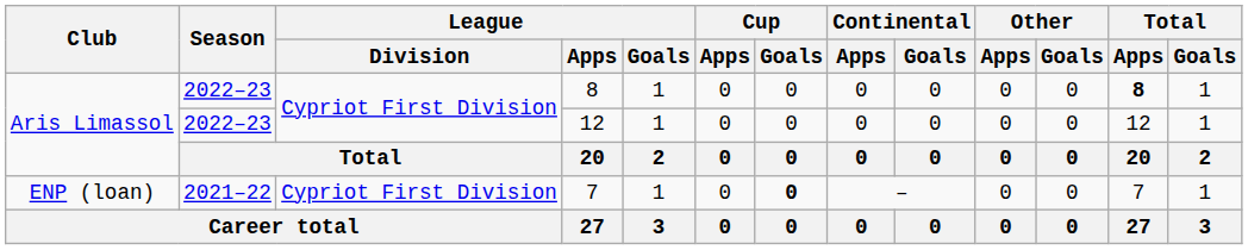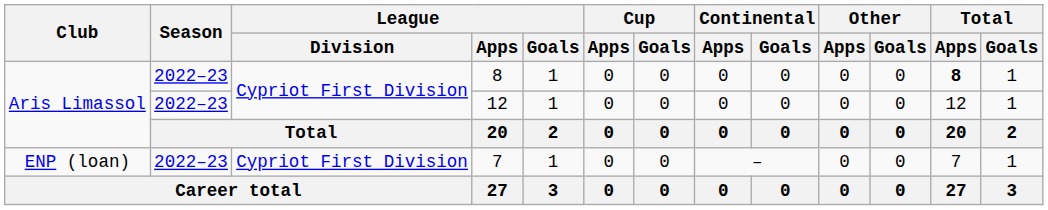row 6 | Season: 2021–22 -> 2022–23
row 6 | Cup / Goals: bold -> normal
